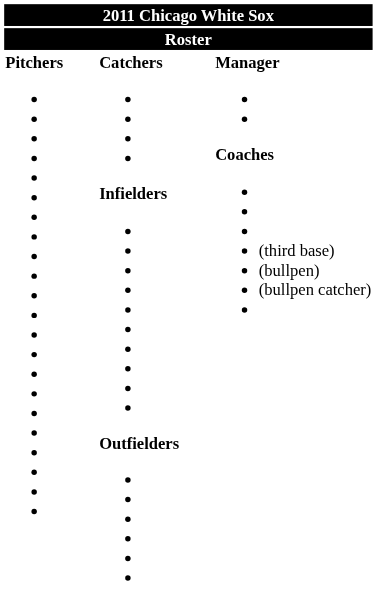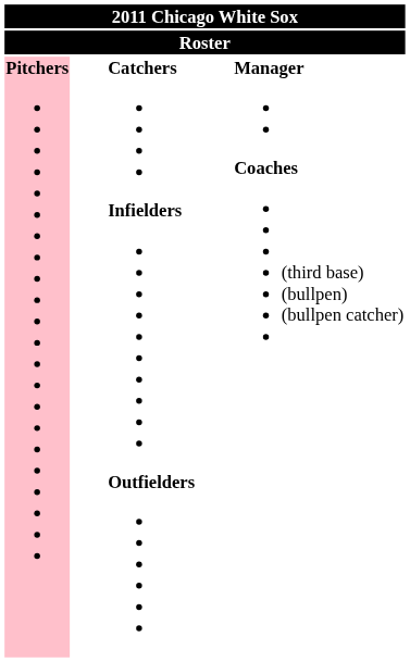Pitchers | column 1: no background -> pink background
